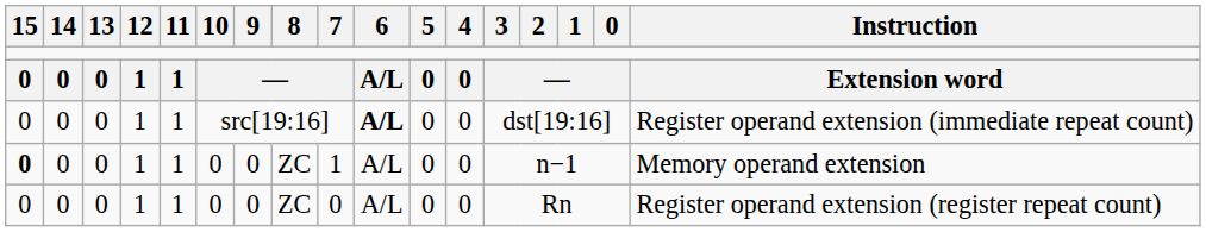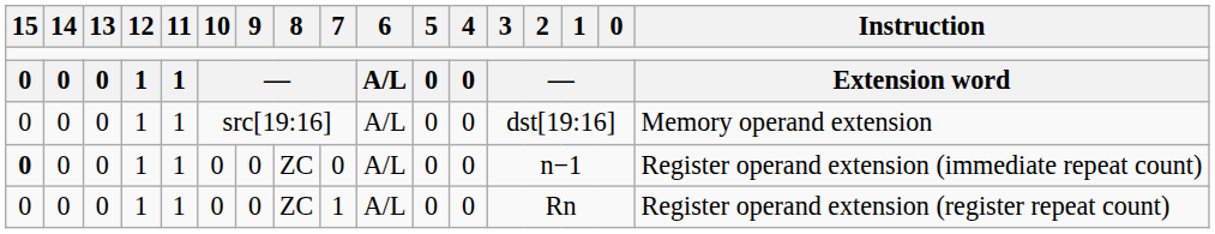row 4 | 6: bold -> normal
row 4 | Instruction: Register operand extension (immediate repeat count) -> Memory operand extension
row 5 | 7: 1 -> 0
row 5 | Instruction: Memory operand extension -> Register operand extension (immediate repeat count)
row 6 | 7: 0 -> 1
